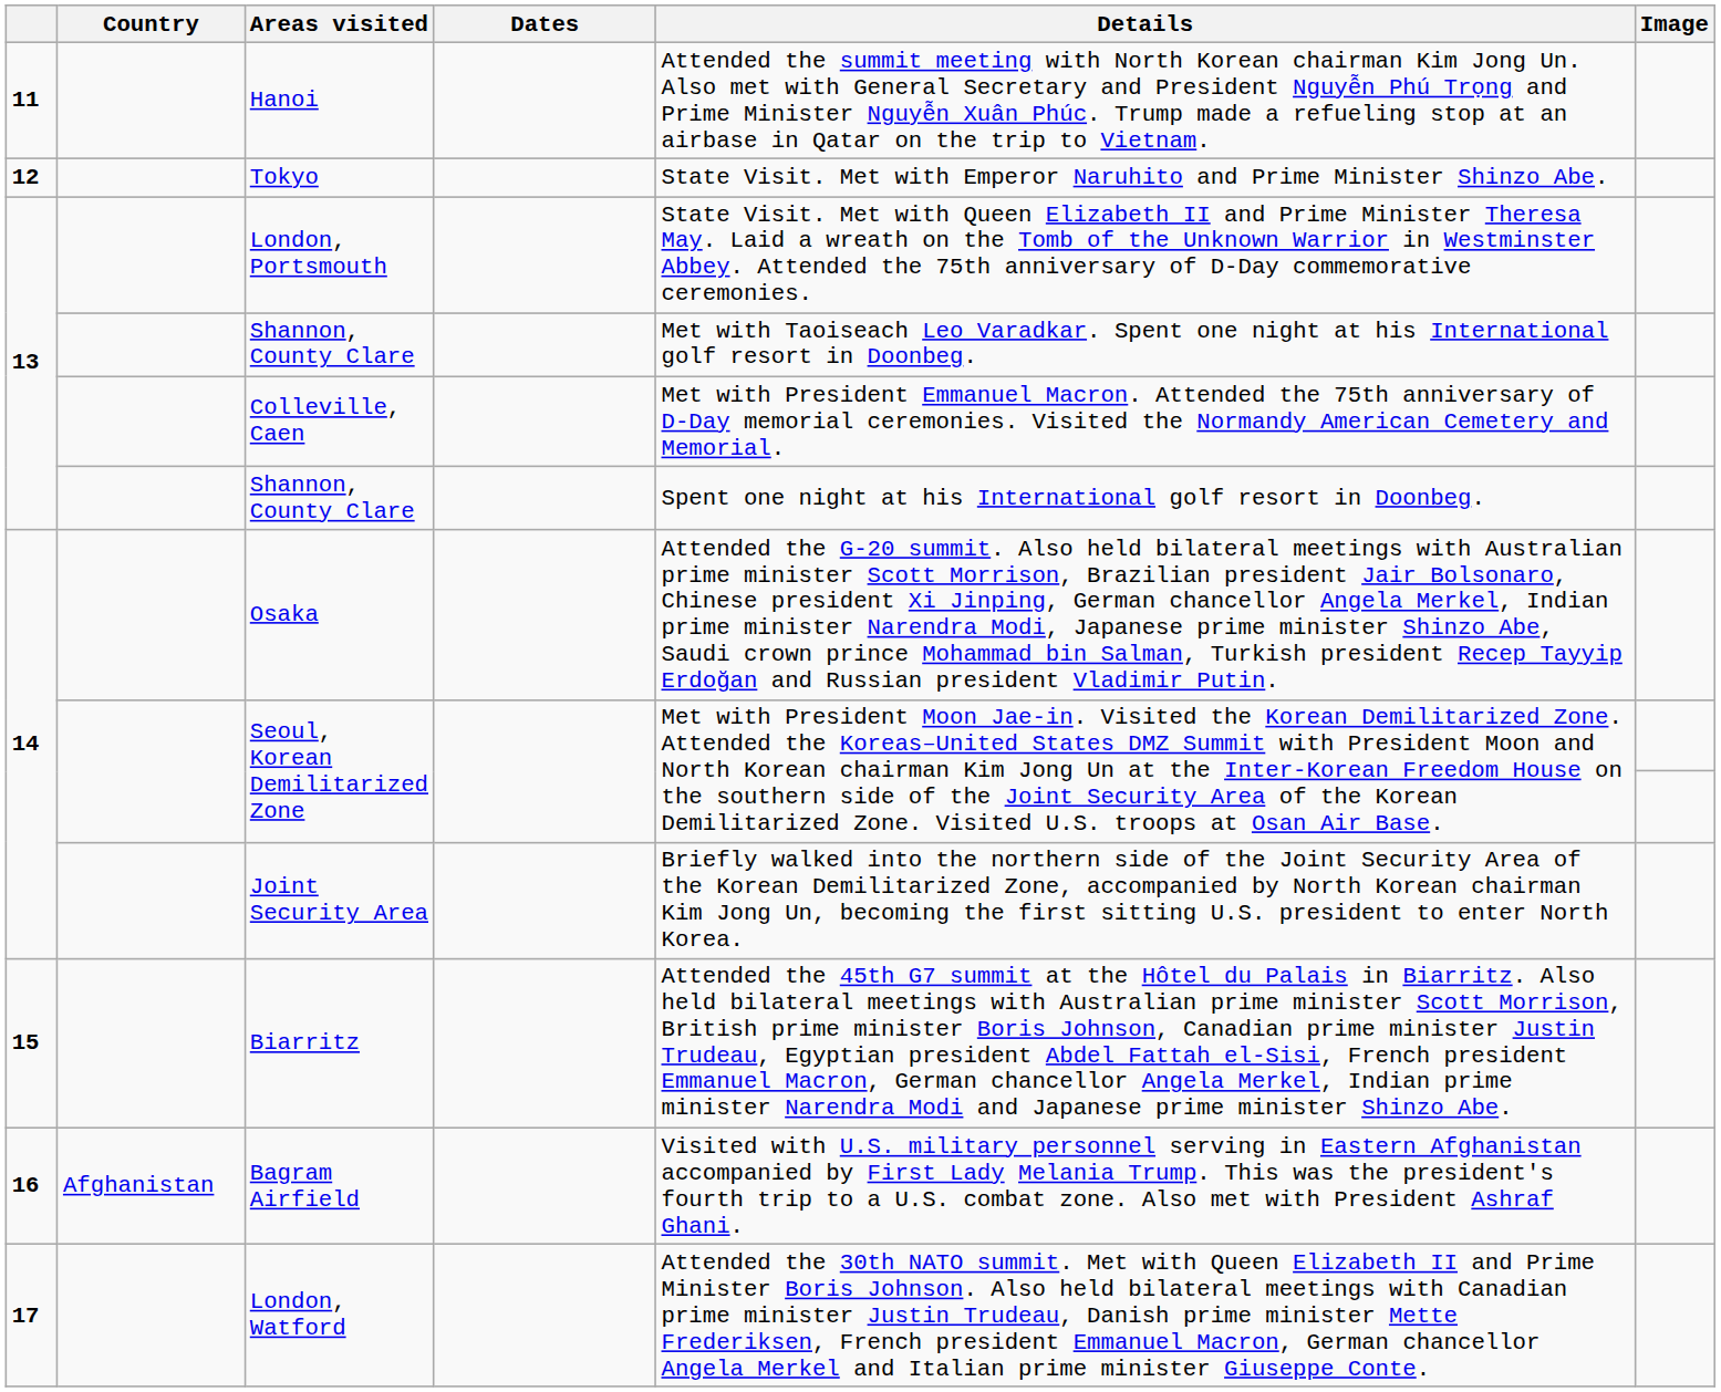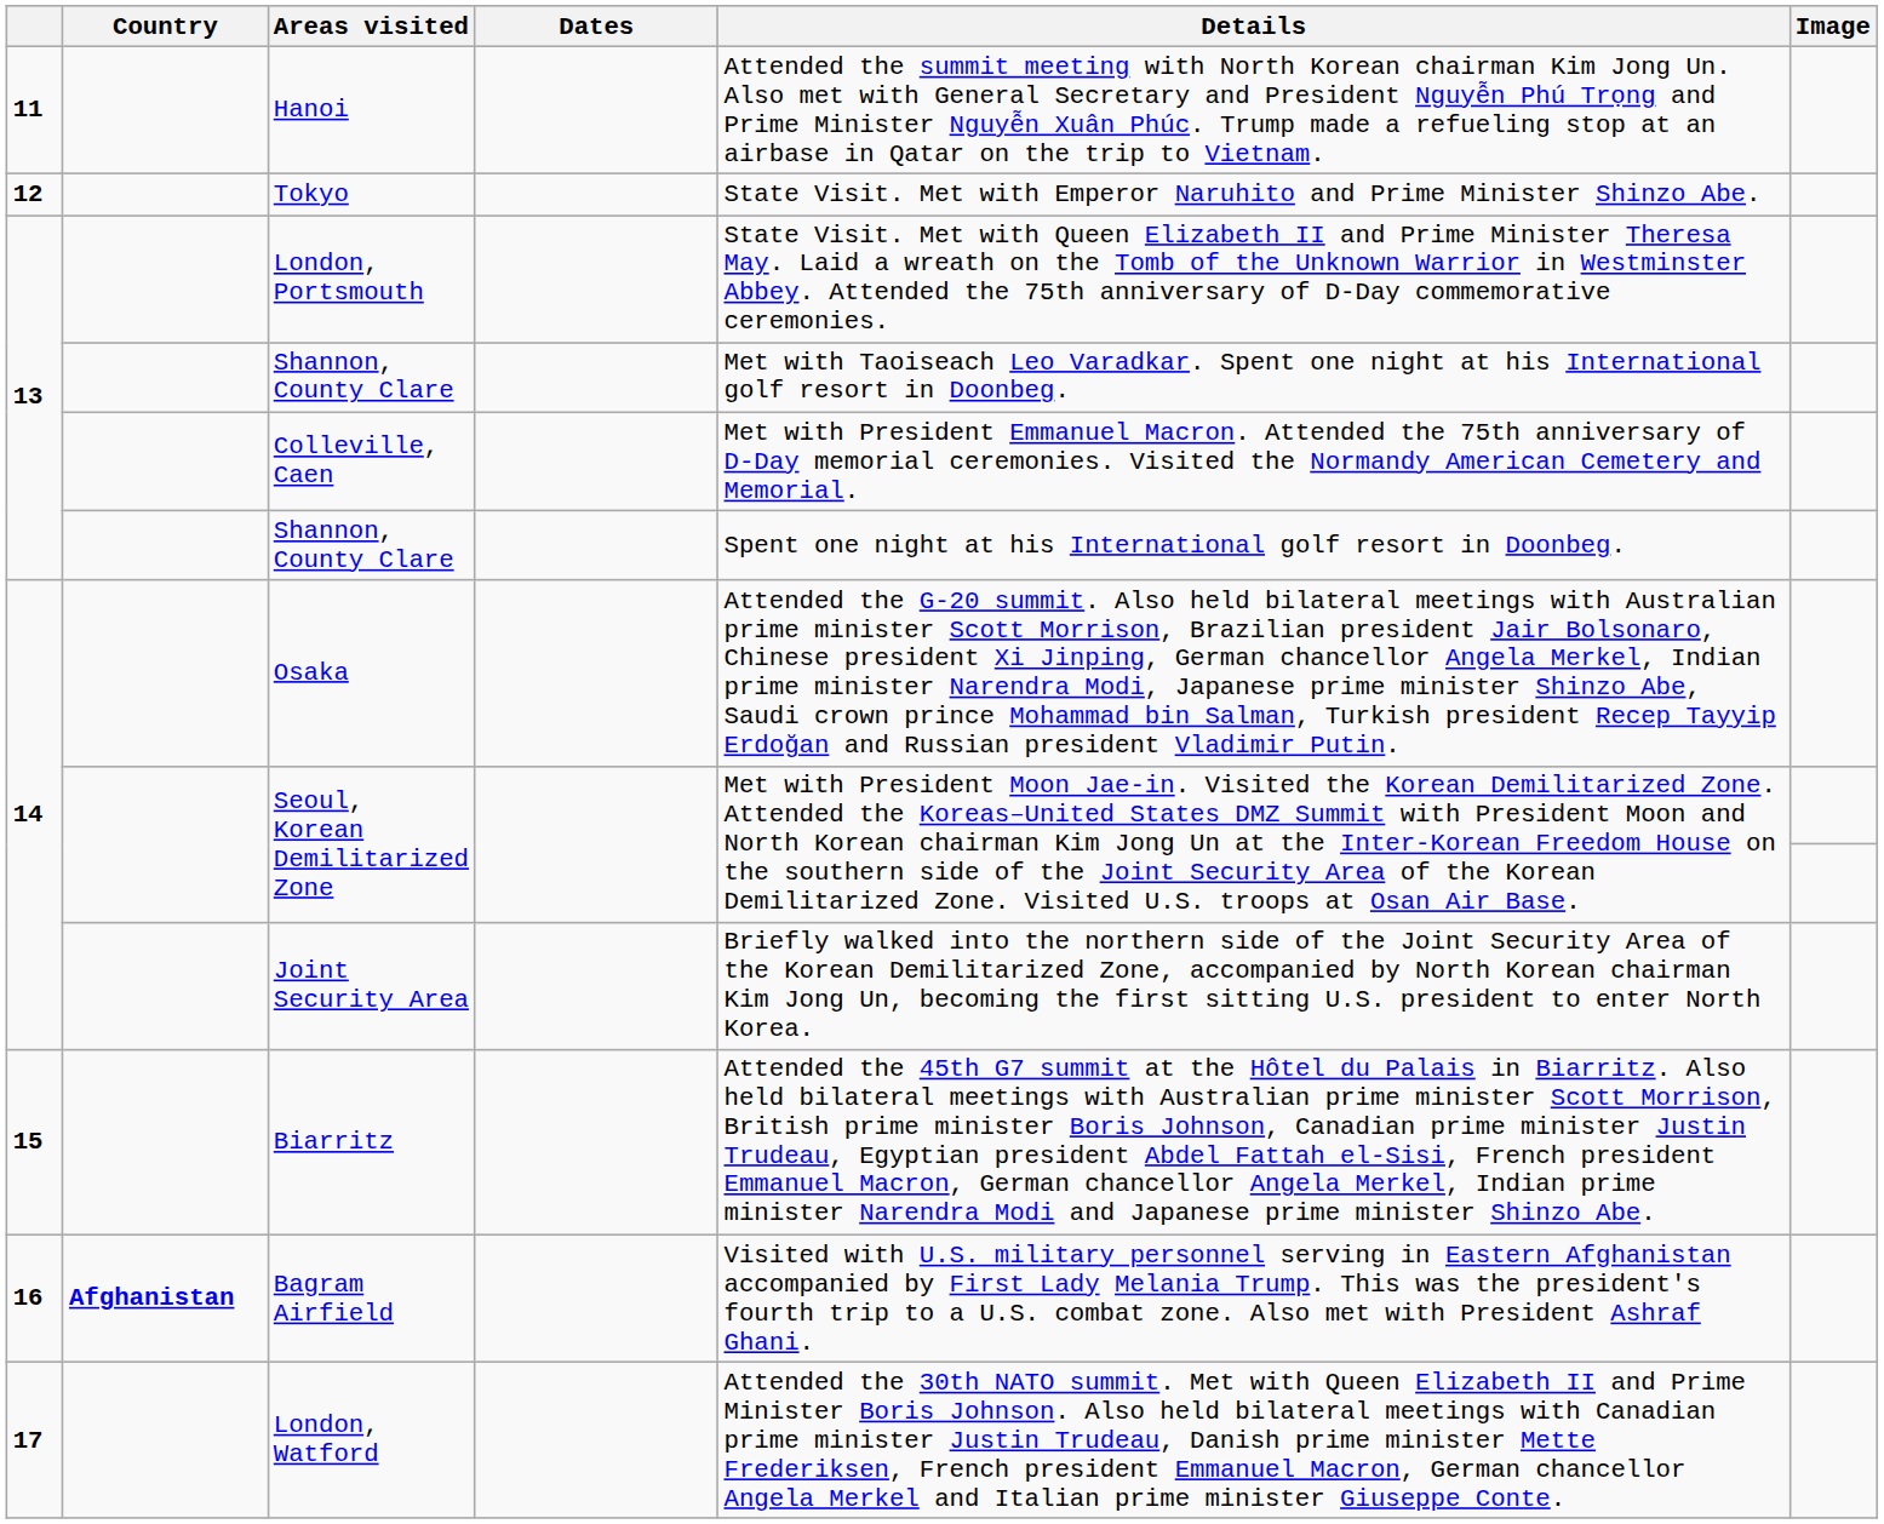Bagram Airfield | Country: normal -> bold
